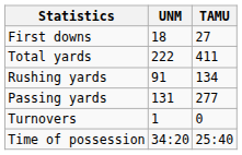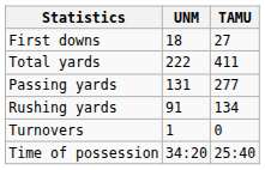rows swapped: Rushing yards <-> Passing yards
